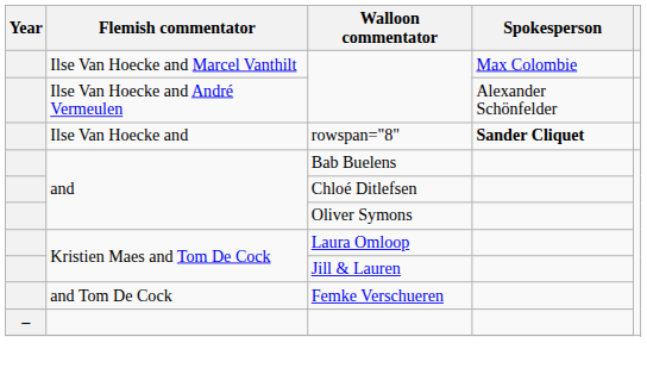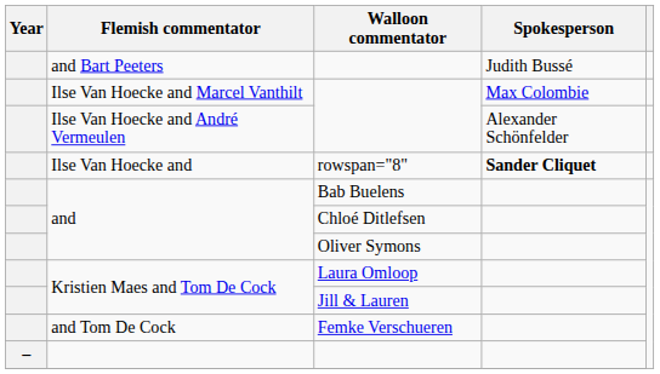+ row: and Bart Peeters | Judith Bussé
